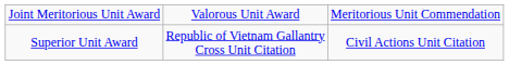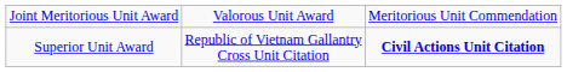Superior Unit Award | column 3: normal -> bold
